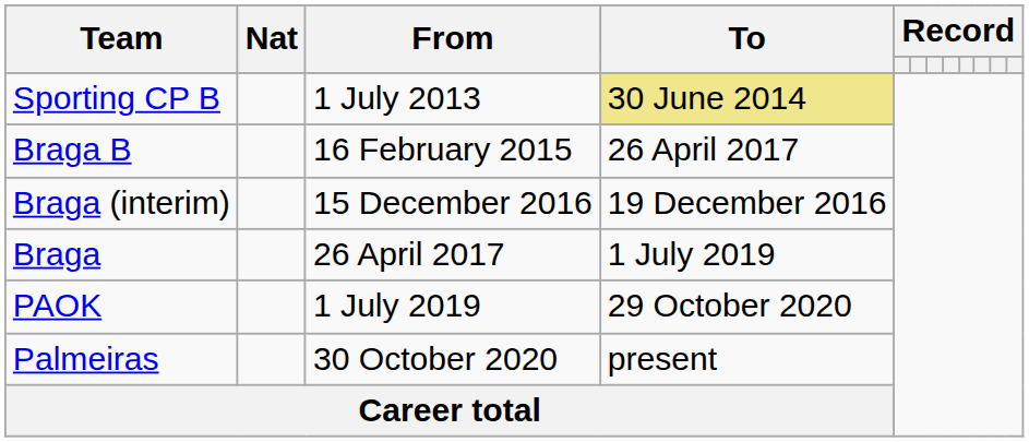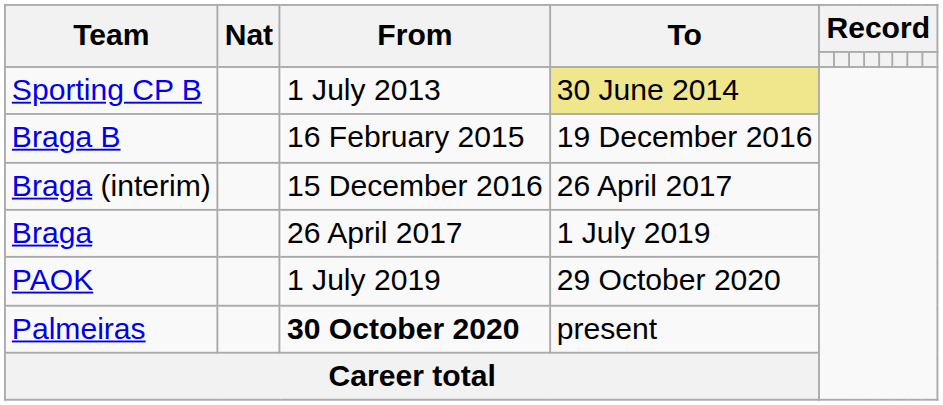Braga B | To: 26 April 2017 -> 19 December 2016
Braga (interim) | To: 19 December 2016 -> 26 April 2017
Palmeiras | From: normal -> bold
